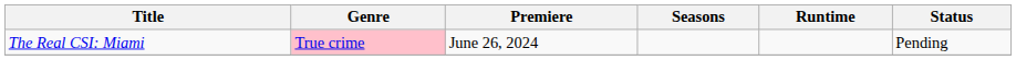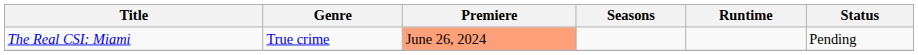The Real CSI: Miami | Genre: pink background -> no background
The Real CSI: Miami | Premiere: no background -> lightsalmon background
